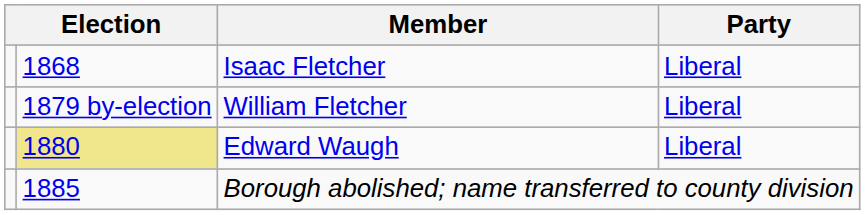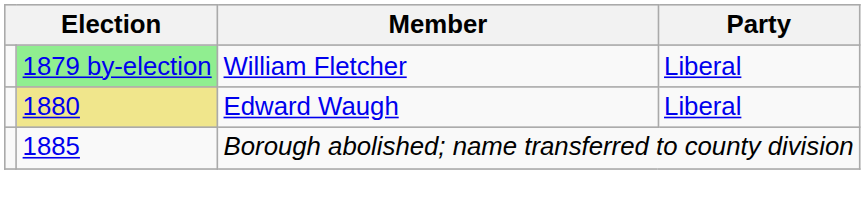- row: 1868 | Isaac Fletcher | Liberal
William Fletcher | column 2: no background -> lightgreen background
